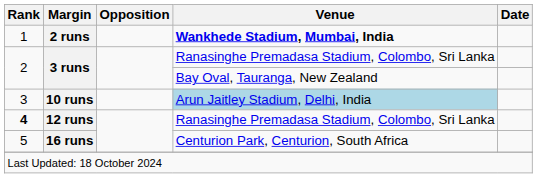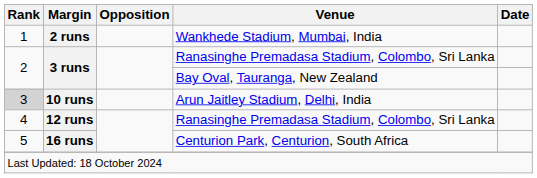1 | Venue: bold -> normal
3 | Rank: no background -> lightgrey background
3 | Venue: lightblue background -> no background
4 | Rank: bold -> normal
